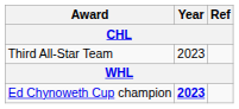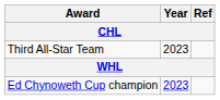Ed Chynoweth Cup champion | Year: bold -> normal
